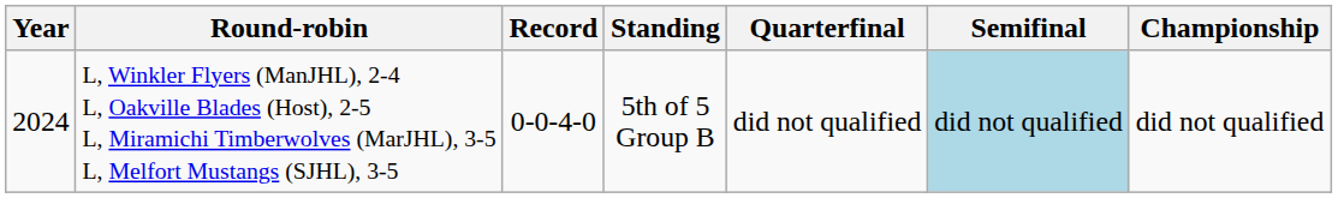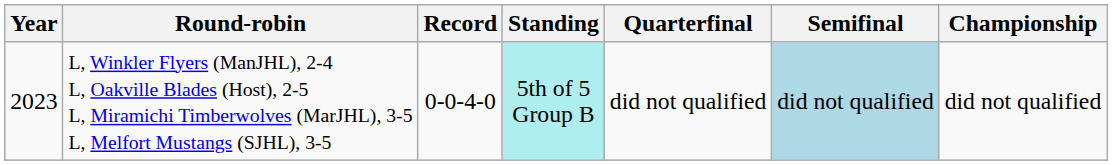row 2 | Year: 2024 -> 2023
row 2 | Standing: no background -> paleturquoise background
